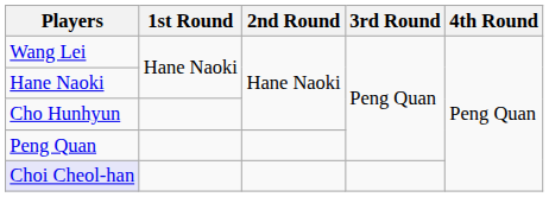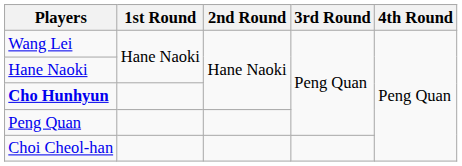Cho Hunhyun | Players: normal -> bold
Choi Cheol-han | Players: lavender background -> no background
